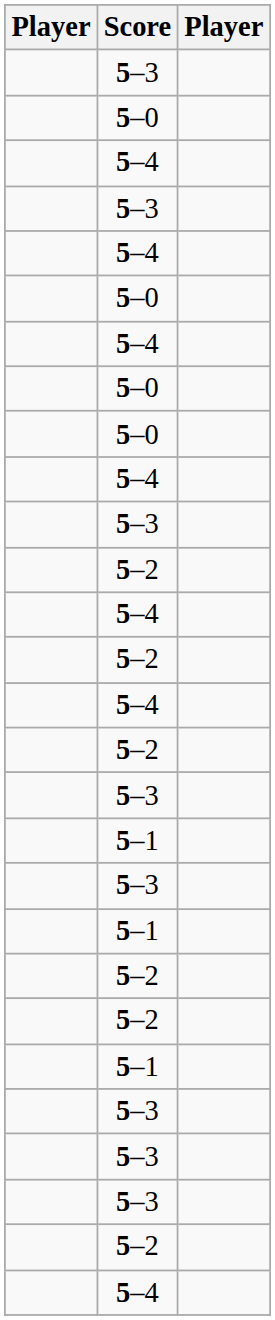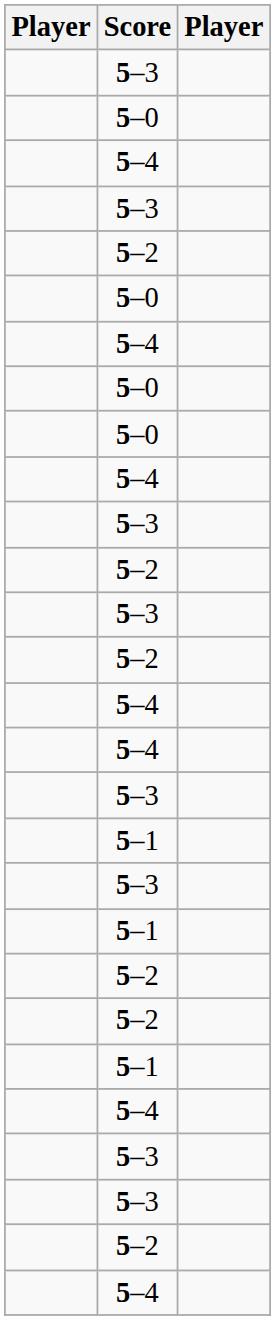row 6 | Score: 5–4 -> 5–2
row 14 | Score: 5–4 -> 5–3
row 17 | Score: 5–2 -> 5–4
row 25 | Score: 5–3 -> 5–4
